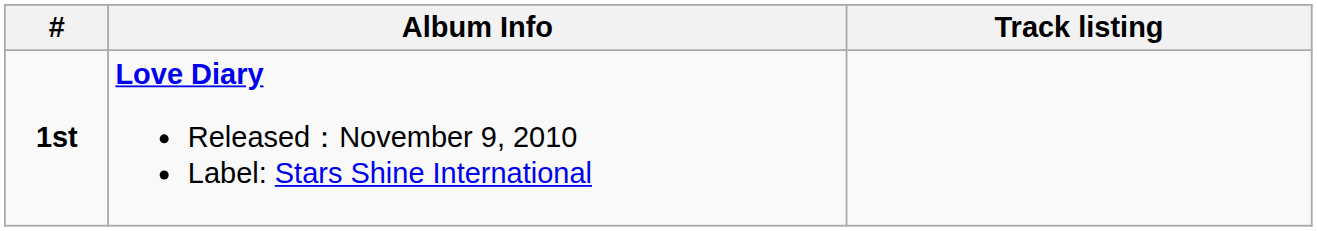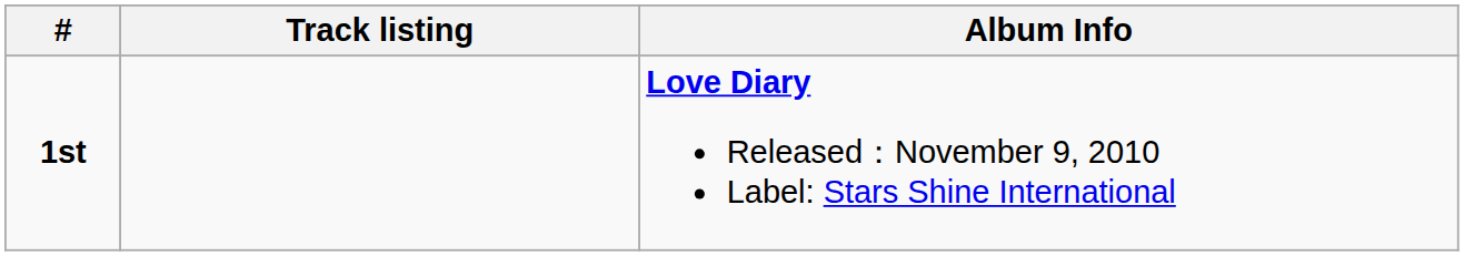columns swapped: Album Info <-> Track listing
